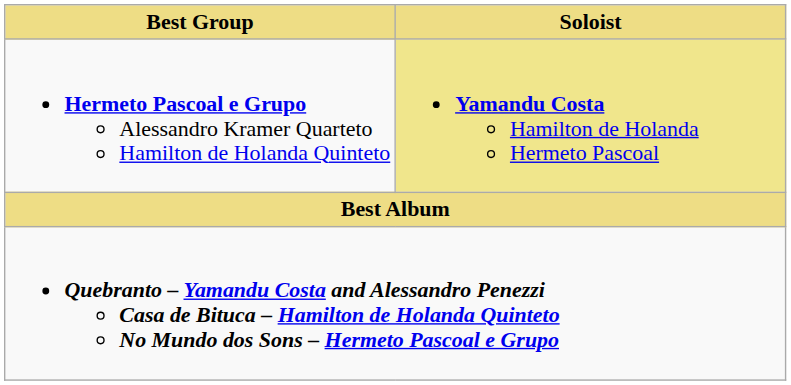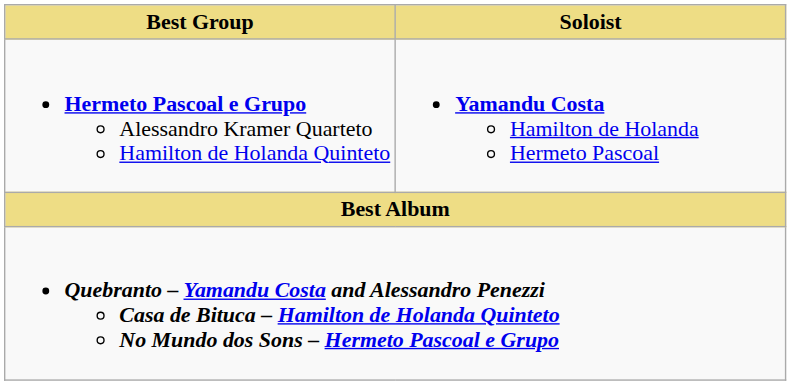row 2 | Soloist: khaki background -> no background
